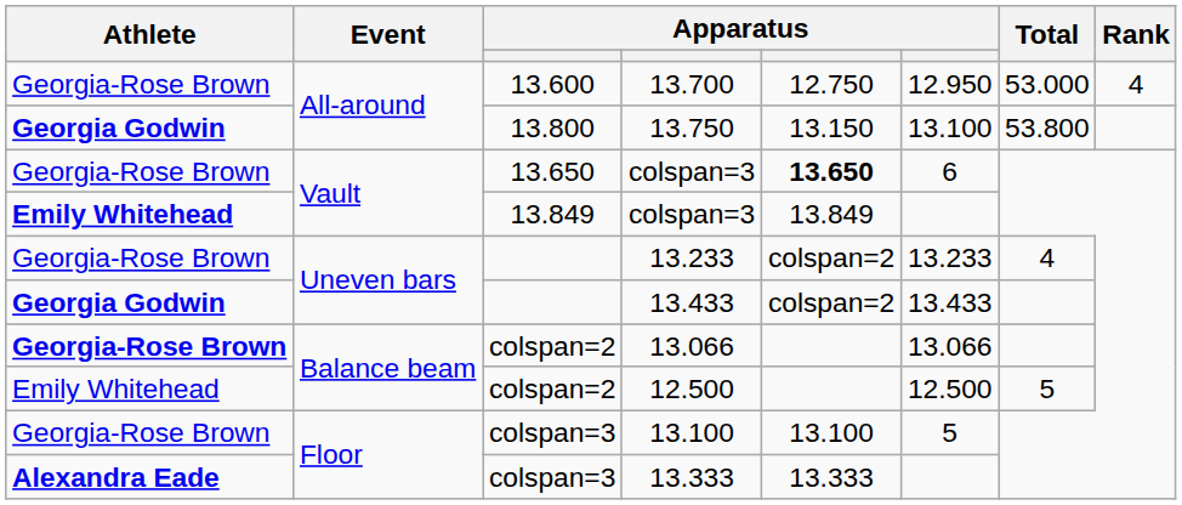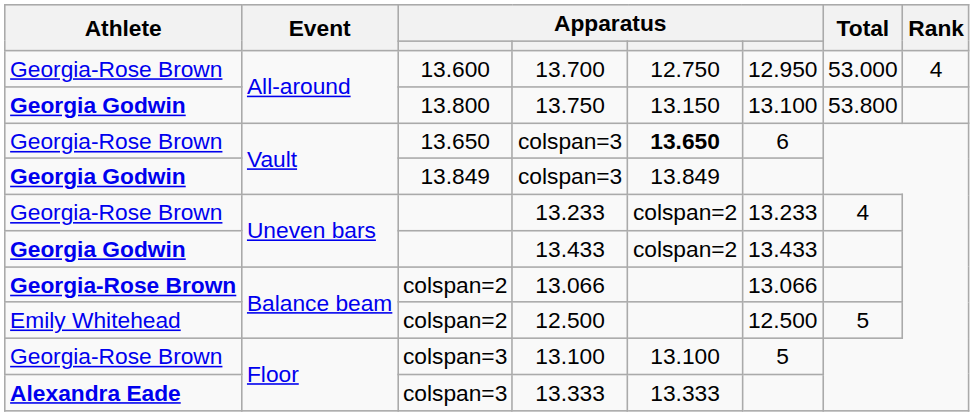13.849 / colspan=3 | Athlete: Emily Whitehead -> Georgia Godwin
